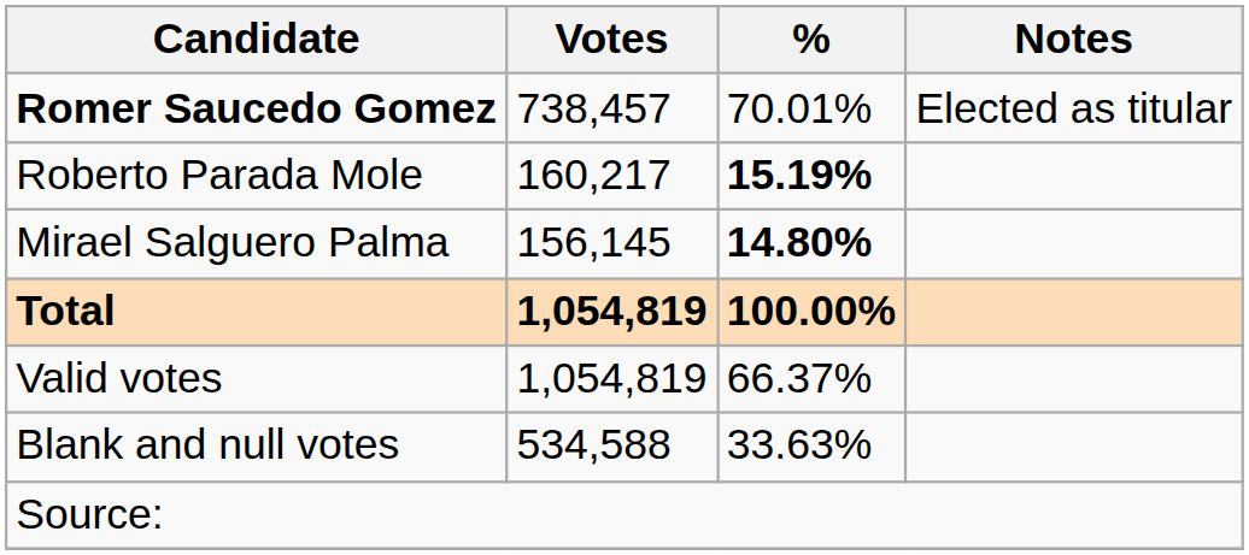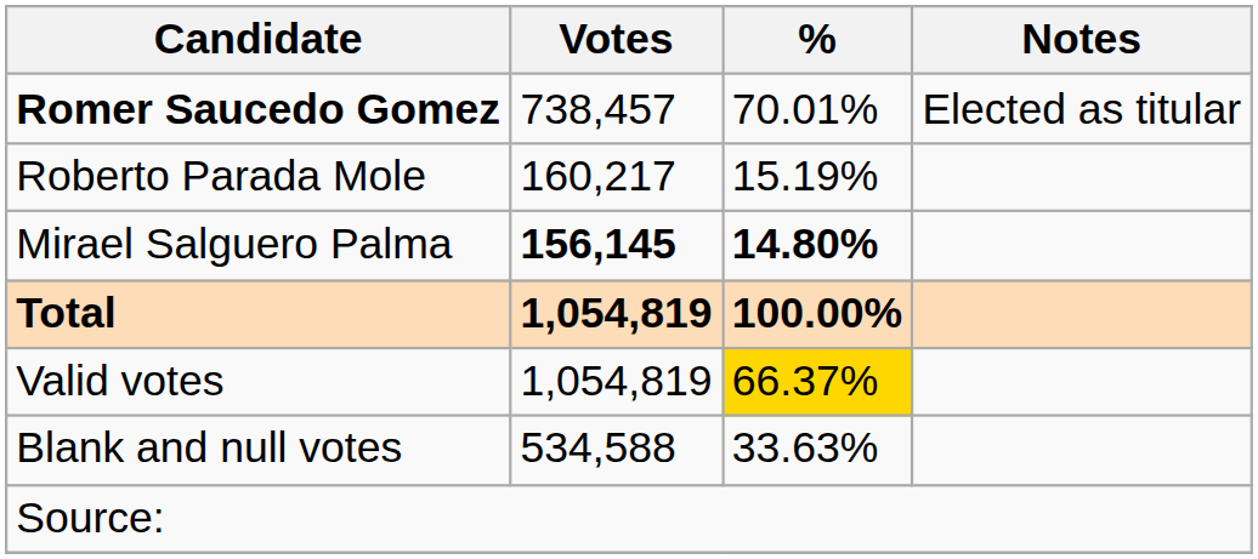Roberto Parada Mole | %: bold -> normal
Mirael Salguero Palma | Votes: normal -> bold
Valid votes | %: no background -> gold background
